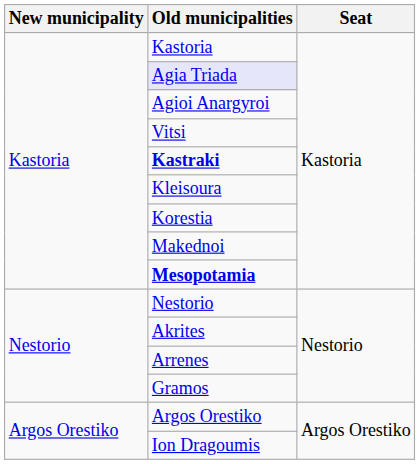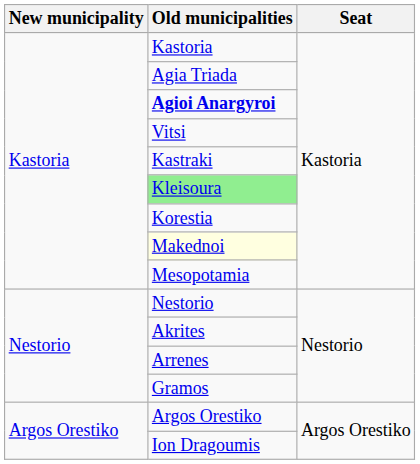Agia Triada | Old municipalities: lavender background -> no background
Agioi Anargyroi | Old municipalities: normal -> bold
Kastraki | Old municipalities: bold -> normal
Kleisoura | Old municipalities: no background -> lightgreen background
Makednoi | Old municipalities: no background -> lightyellow background
Mesopotamia | Old municipalities: bold -> normal
